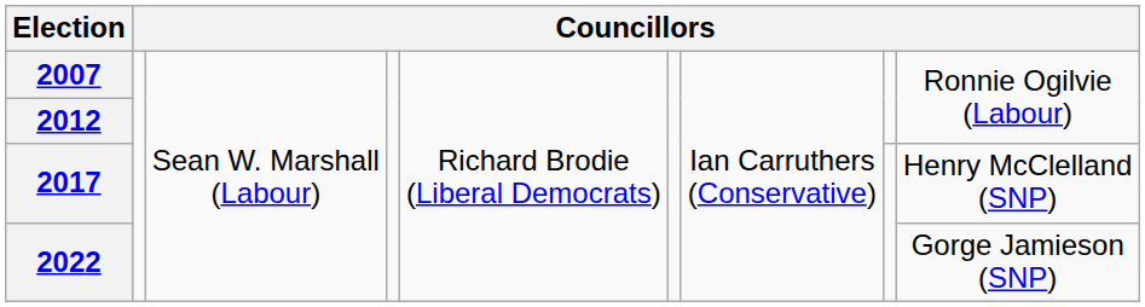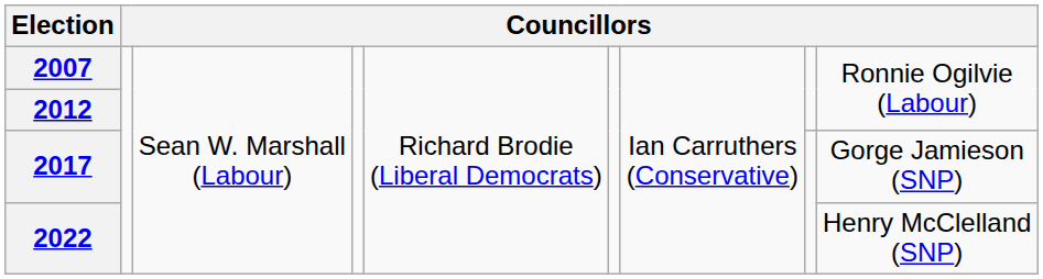2017 | column 9: Henry McClelland (SNP) -> Gorge Jamieson (SNP)
2022 | column 9: Gorge Jamieson (SNP) -> Henry McClelland (SNP)
